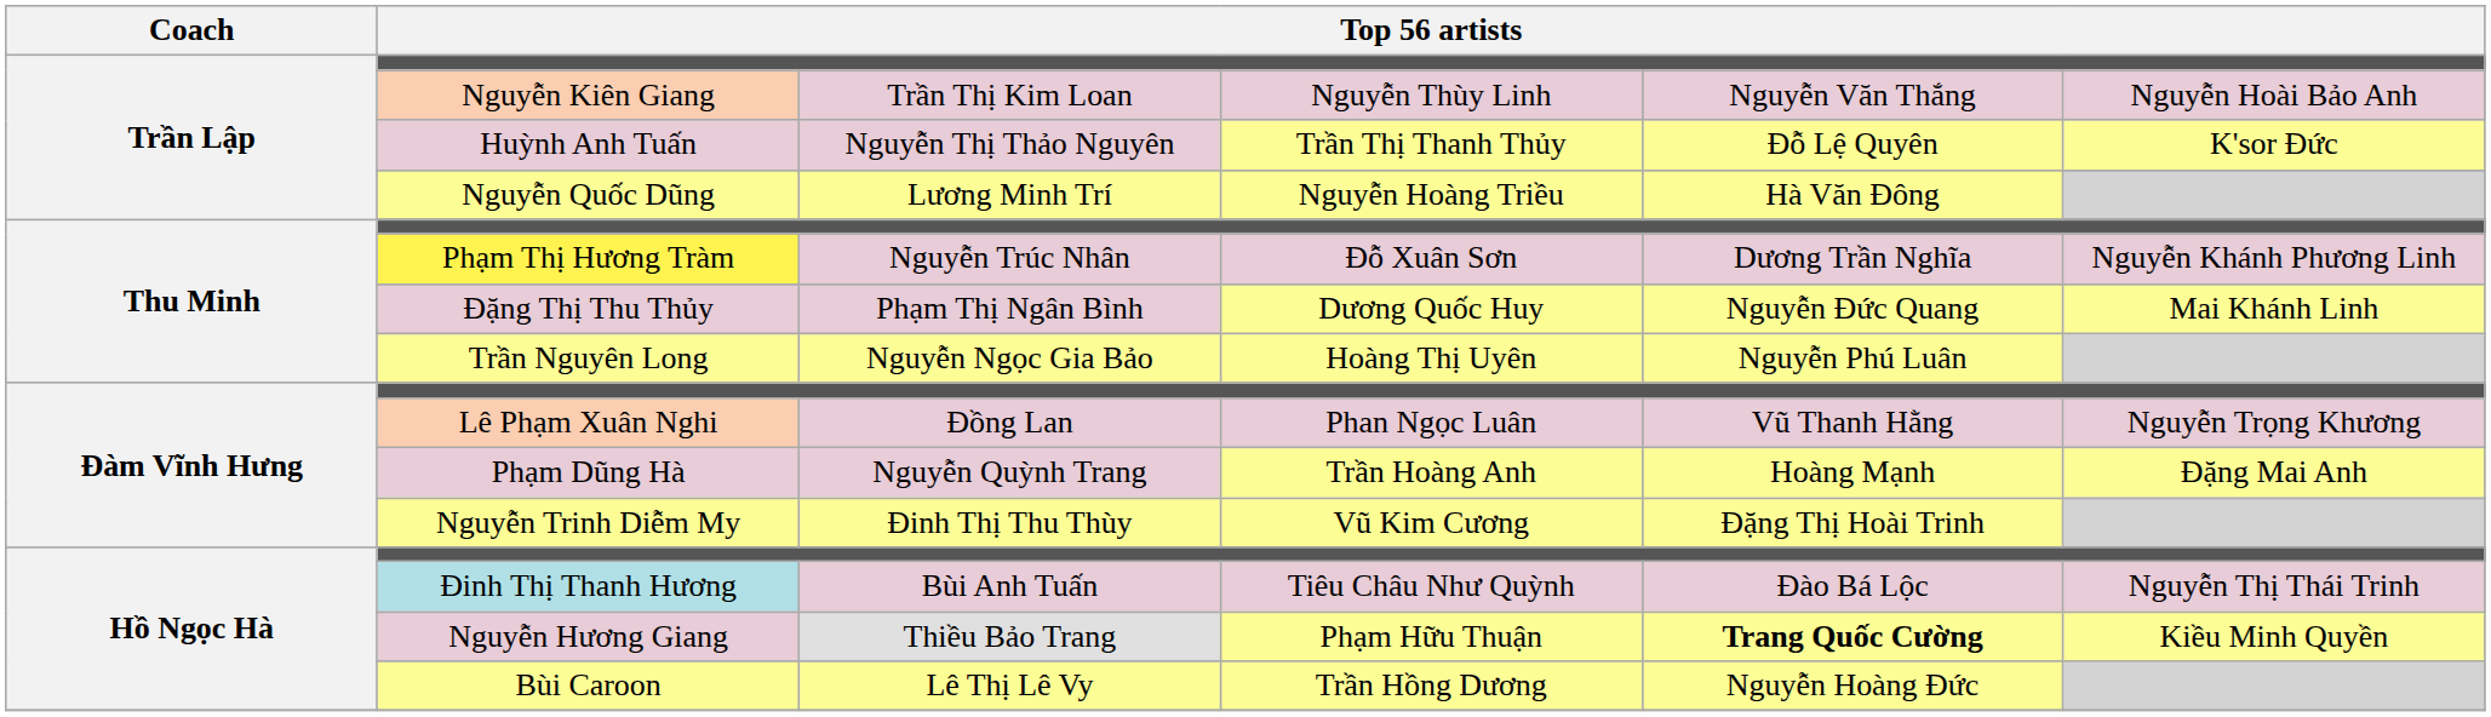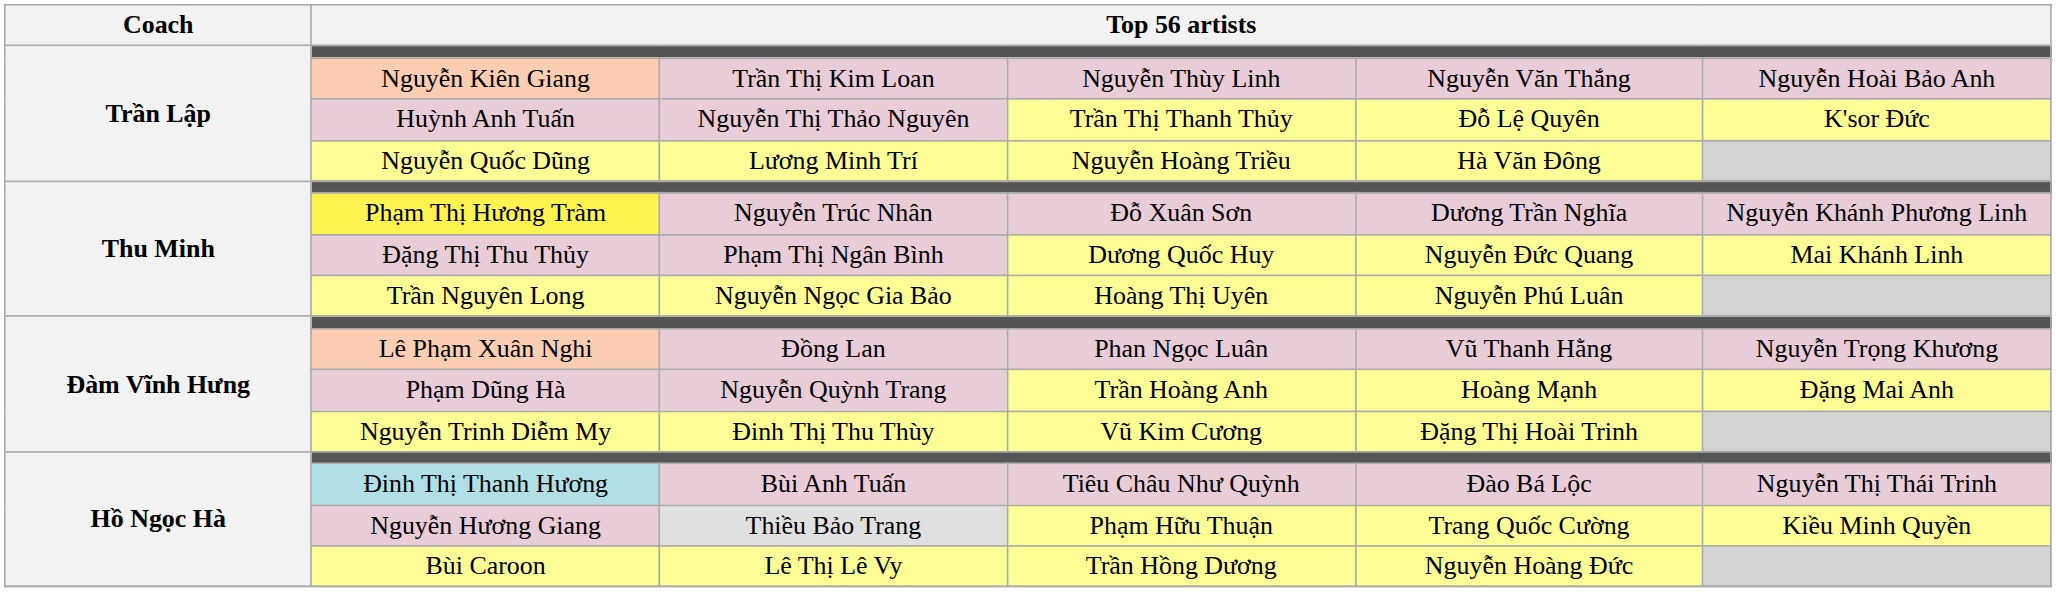Nguyễn Hương Giang | column 5: bold -> normal
